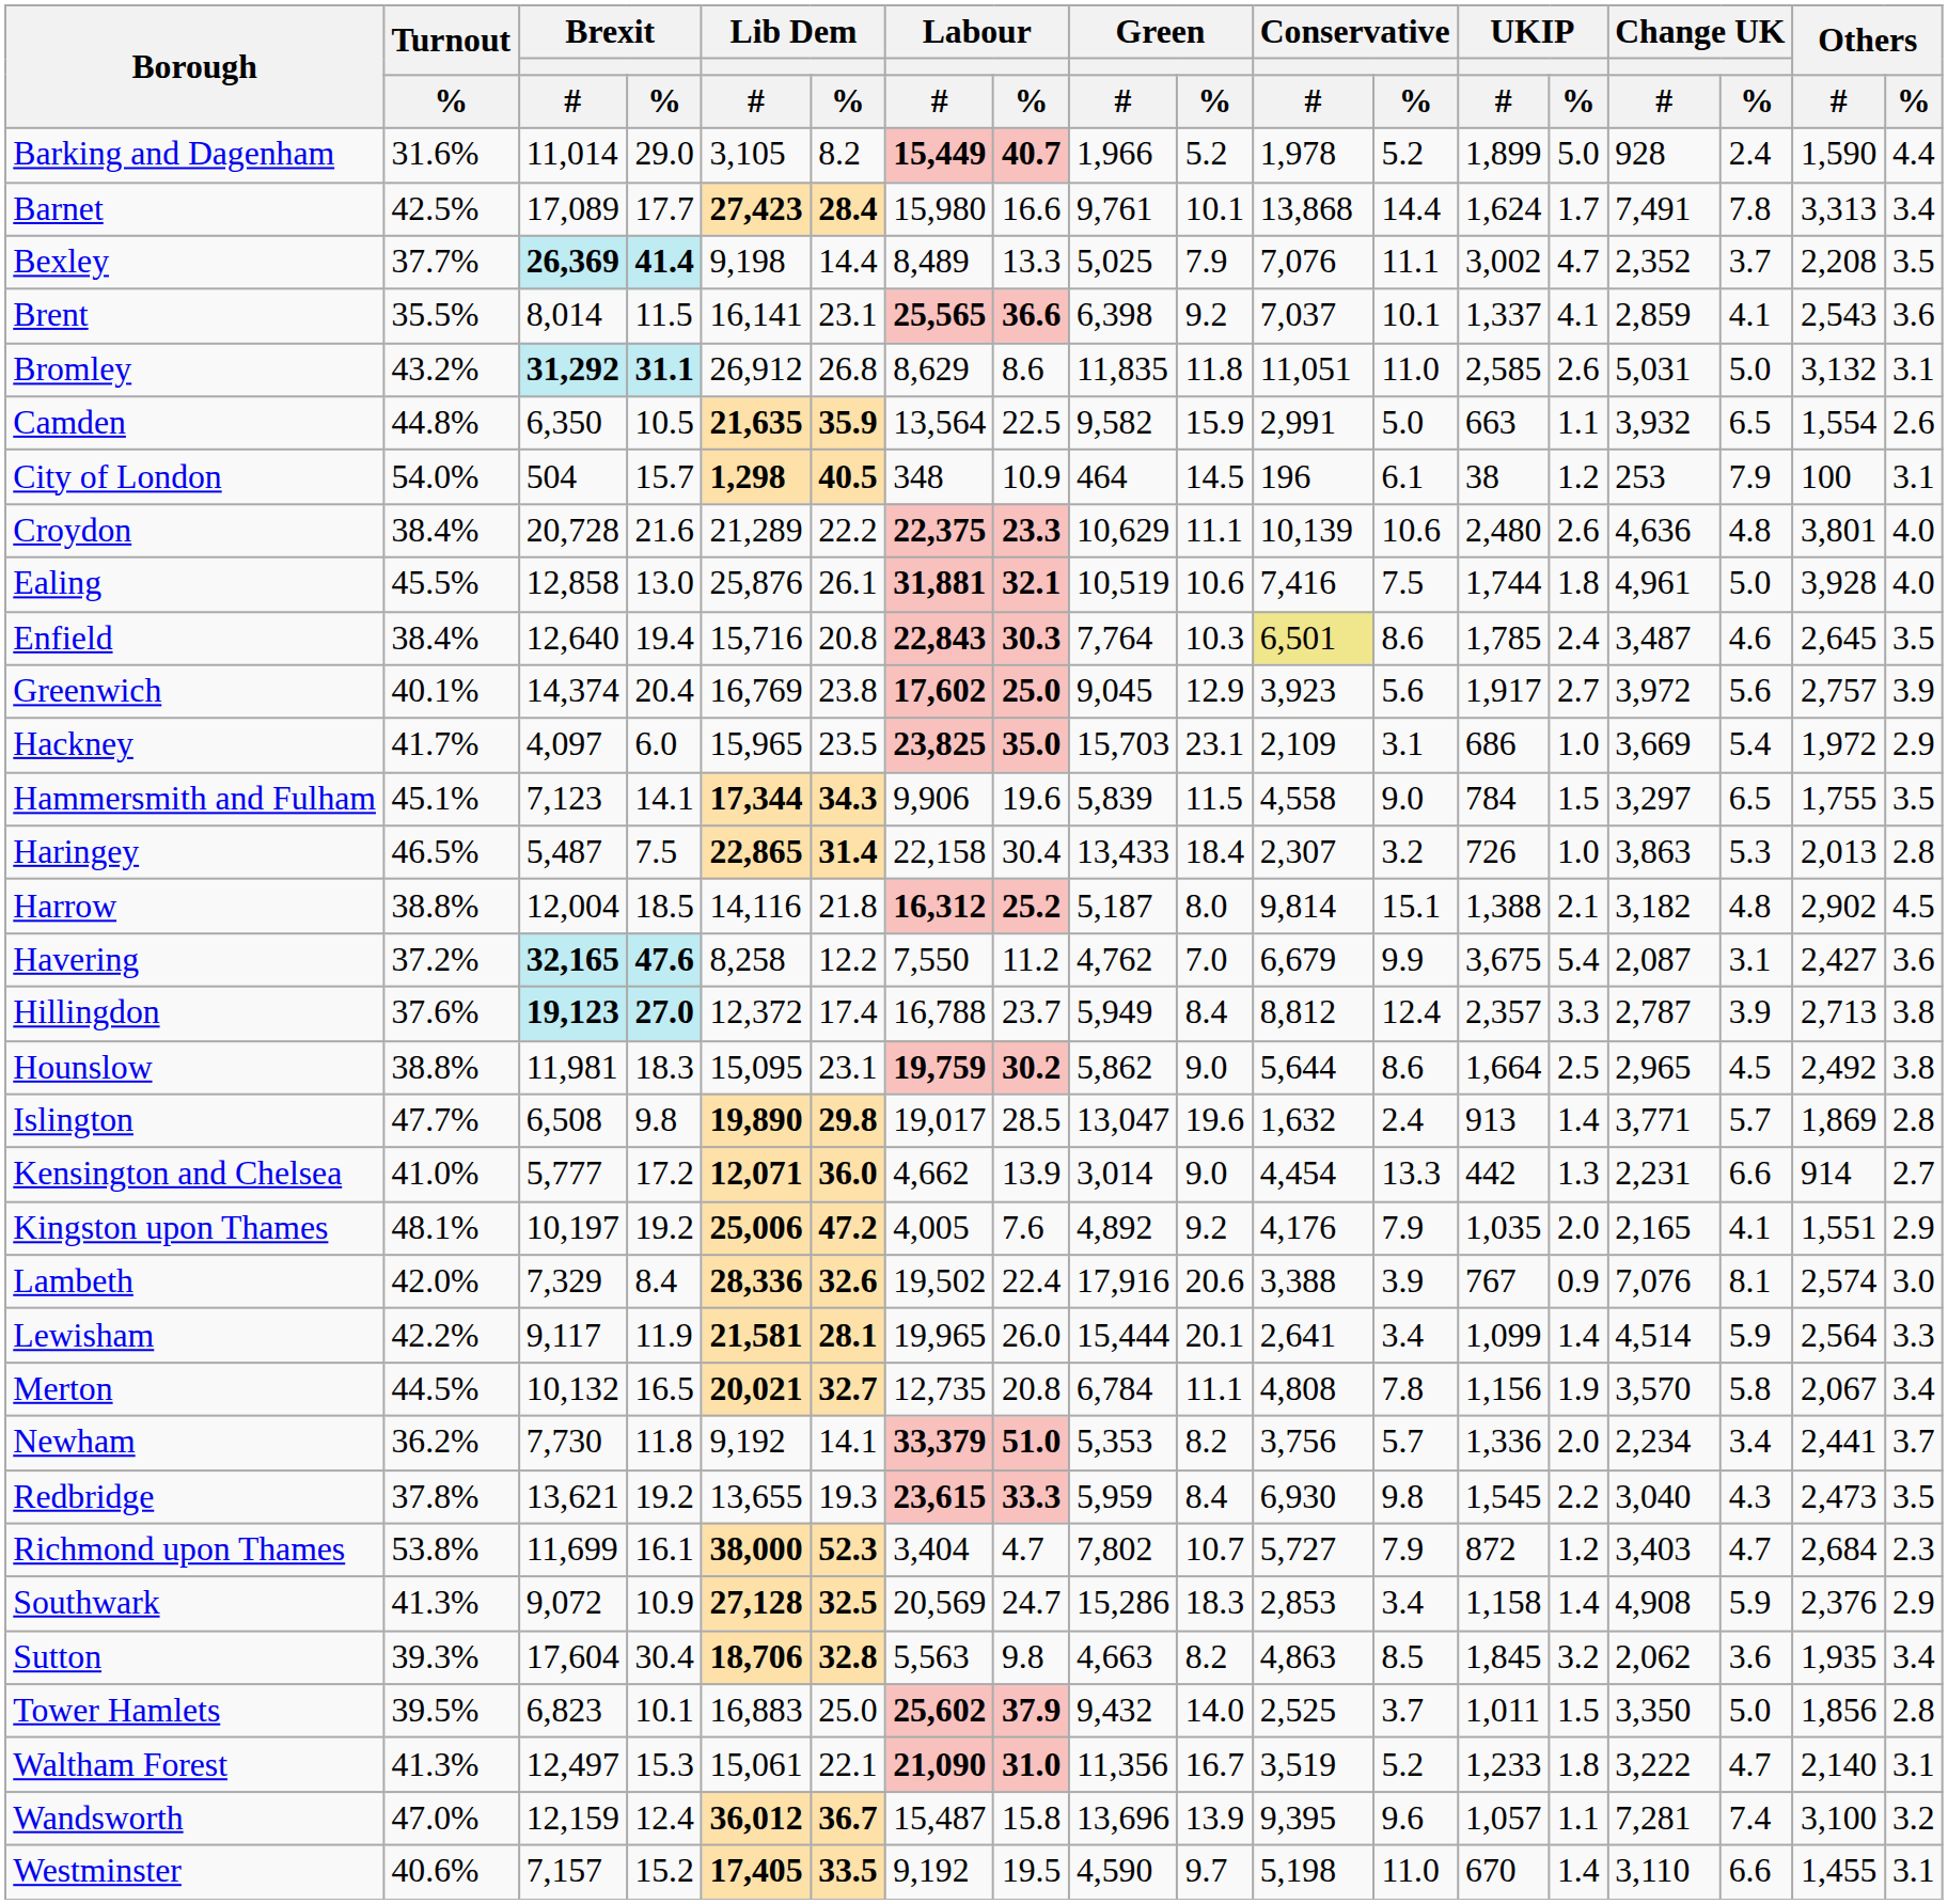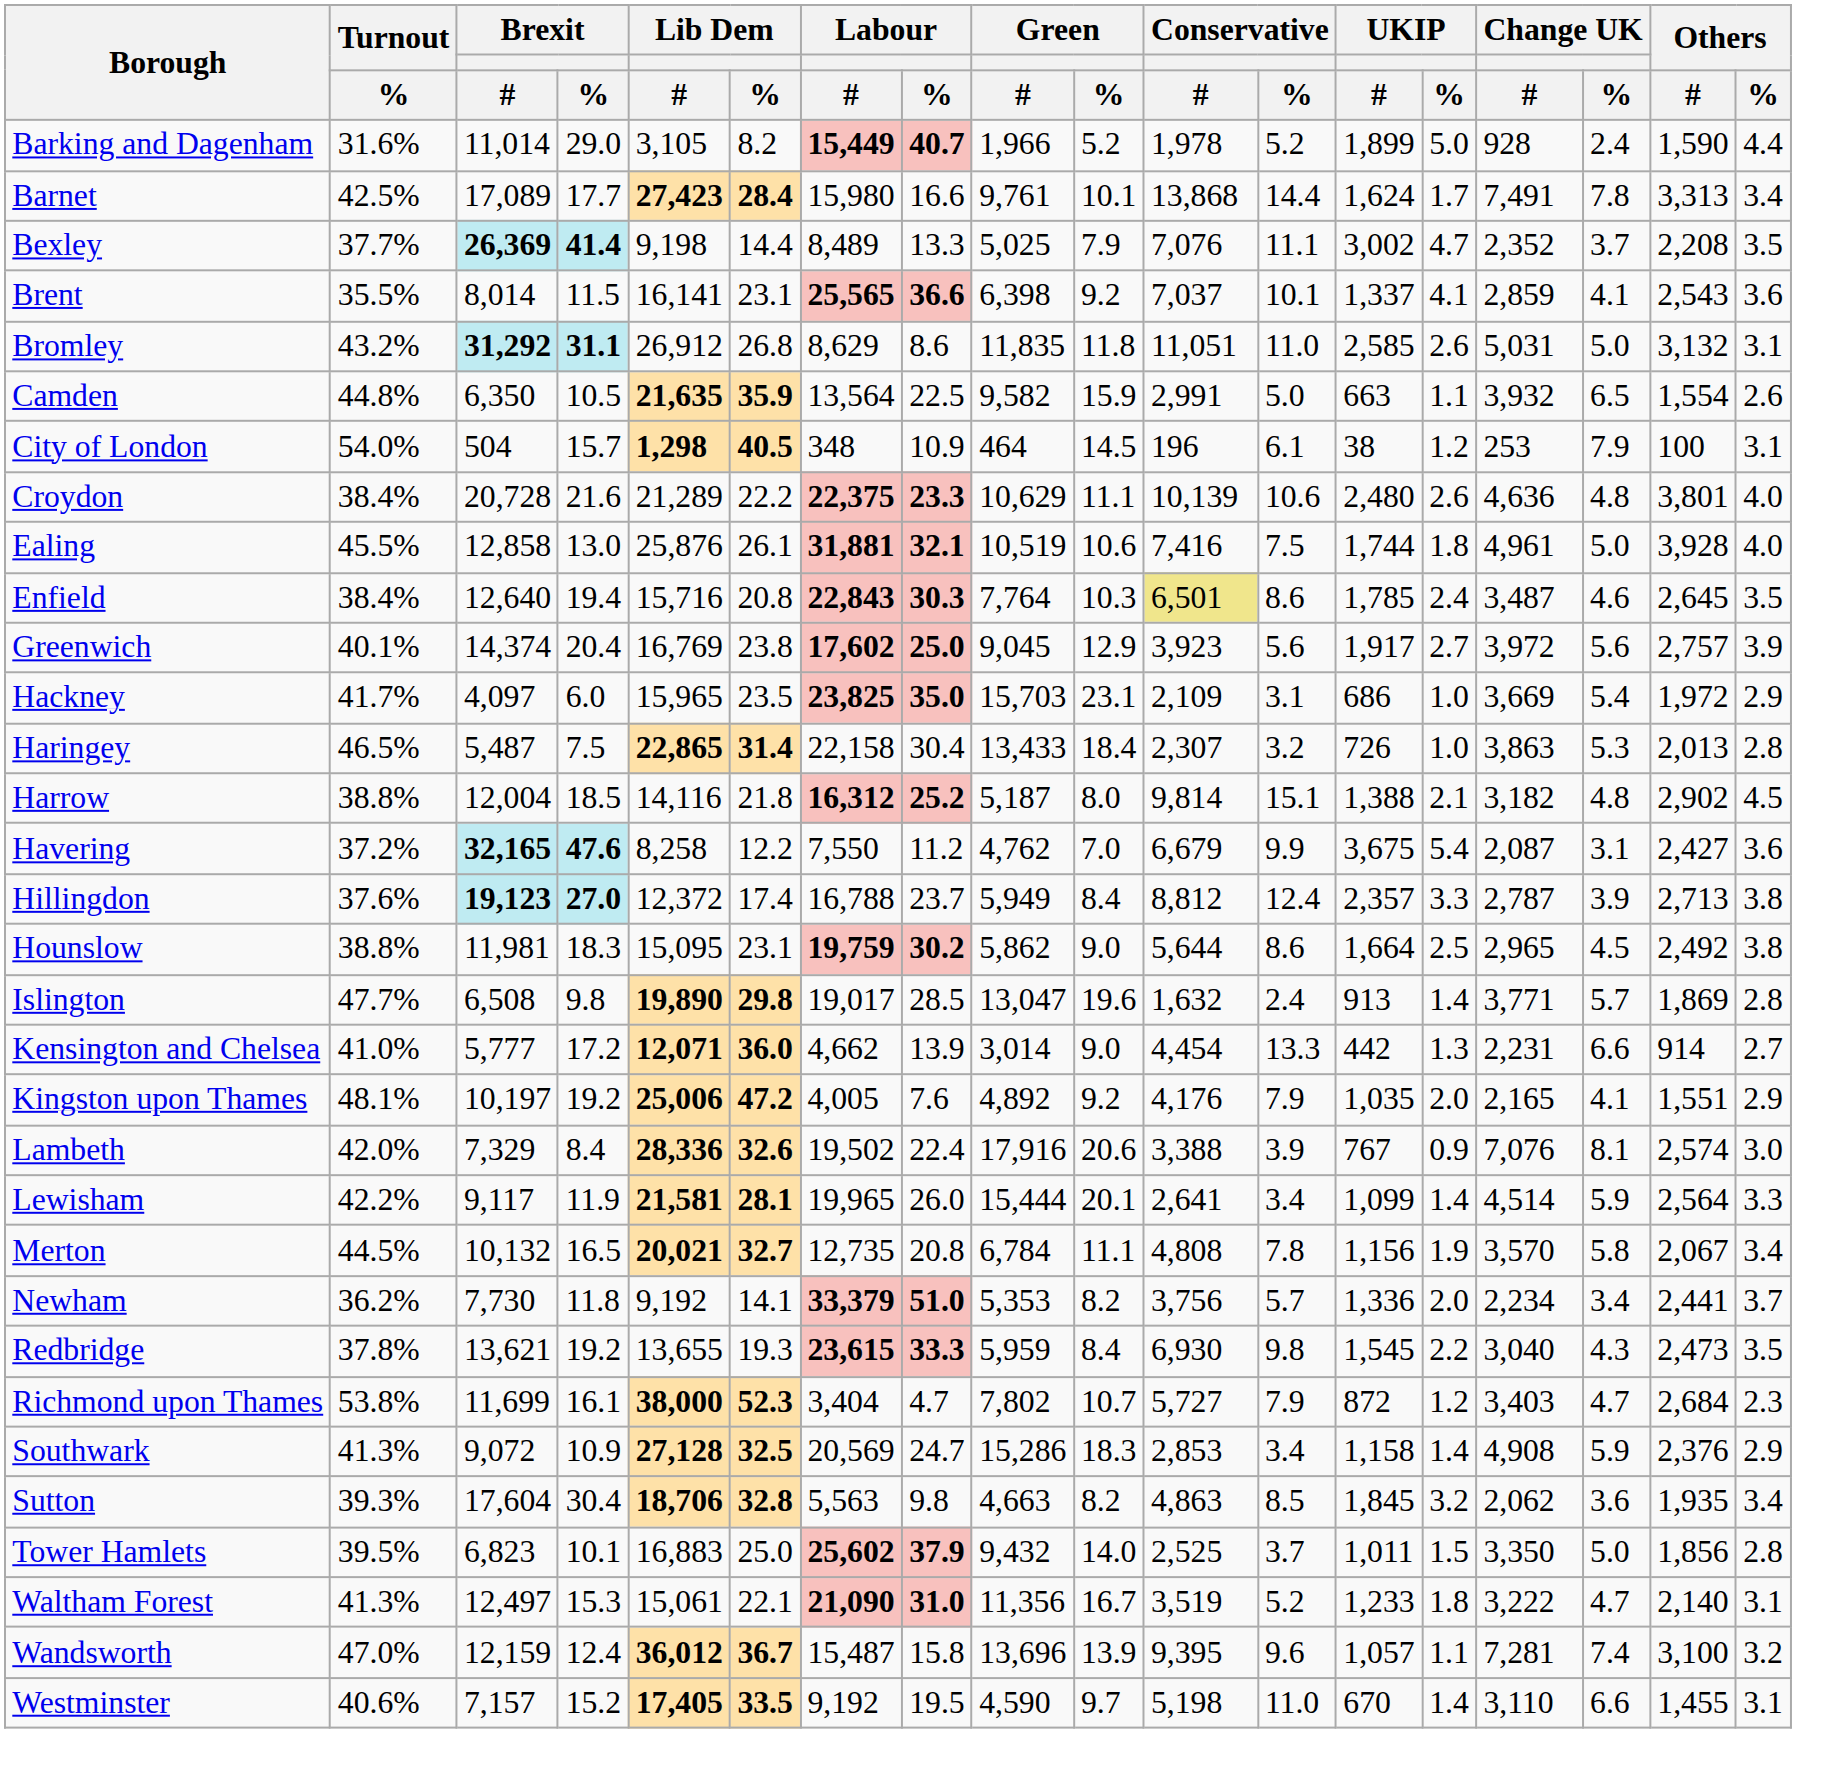- row: Hammersmith and Fulham | 45.1% | 7,123 | 14.1 | 17,344 | 34.3 | 9,906 | 19.6 | 5,839 | 11.5 | 4,558 | 9.0 | 784 | 1.5 | 3,297 | 6.5 | 1,755 | 3.5
